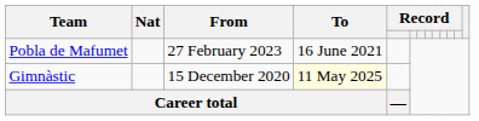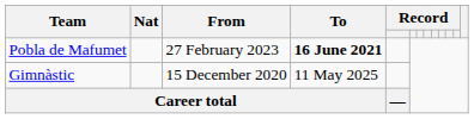Pobla de Mafumet | To: normal -> bold
Gimnàstic | To: lightyellow background -> no background
